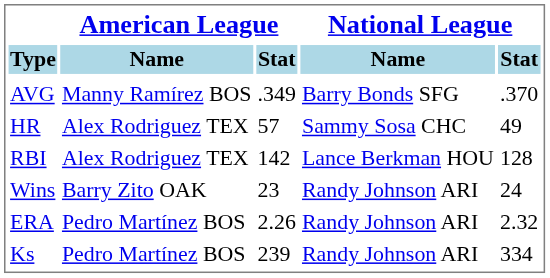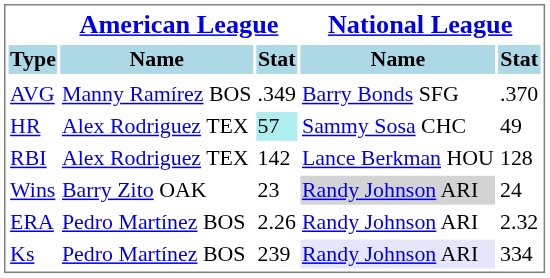HR | American League / Stat: no background -> paleturquoise background
Wins | National League / Name: no background -> lightgrey background
Ks | National League / Name: no background -> lavender background
